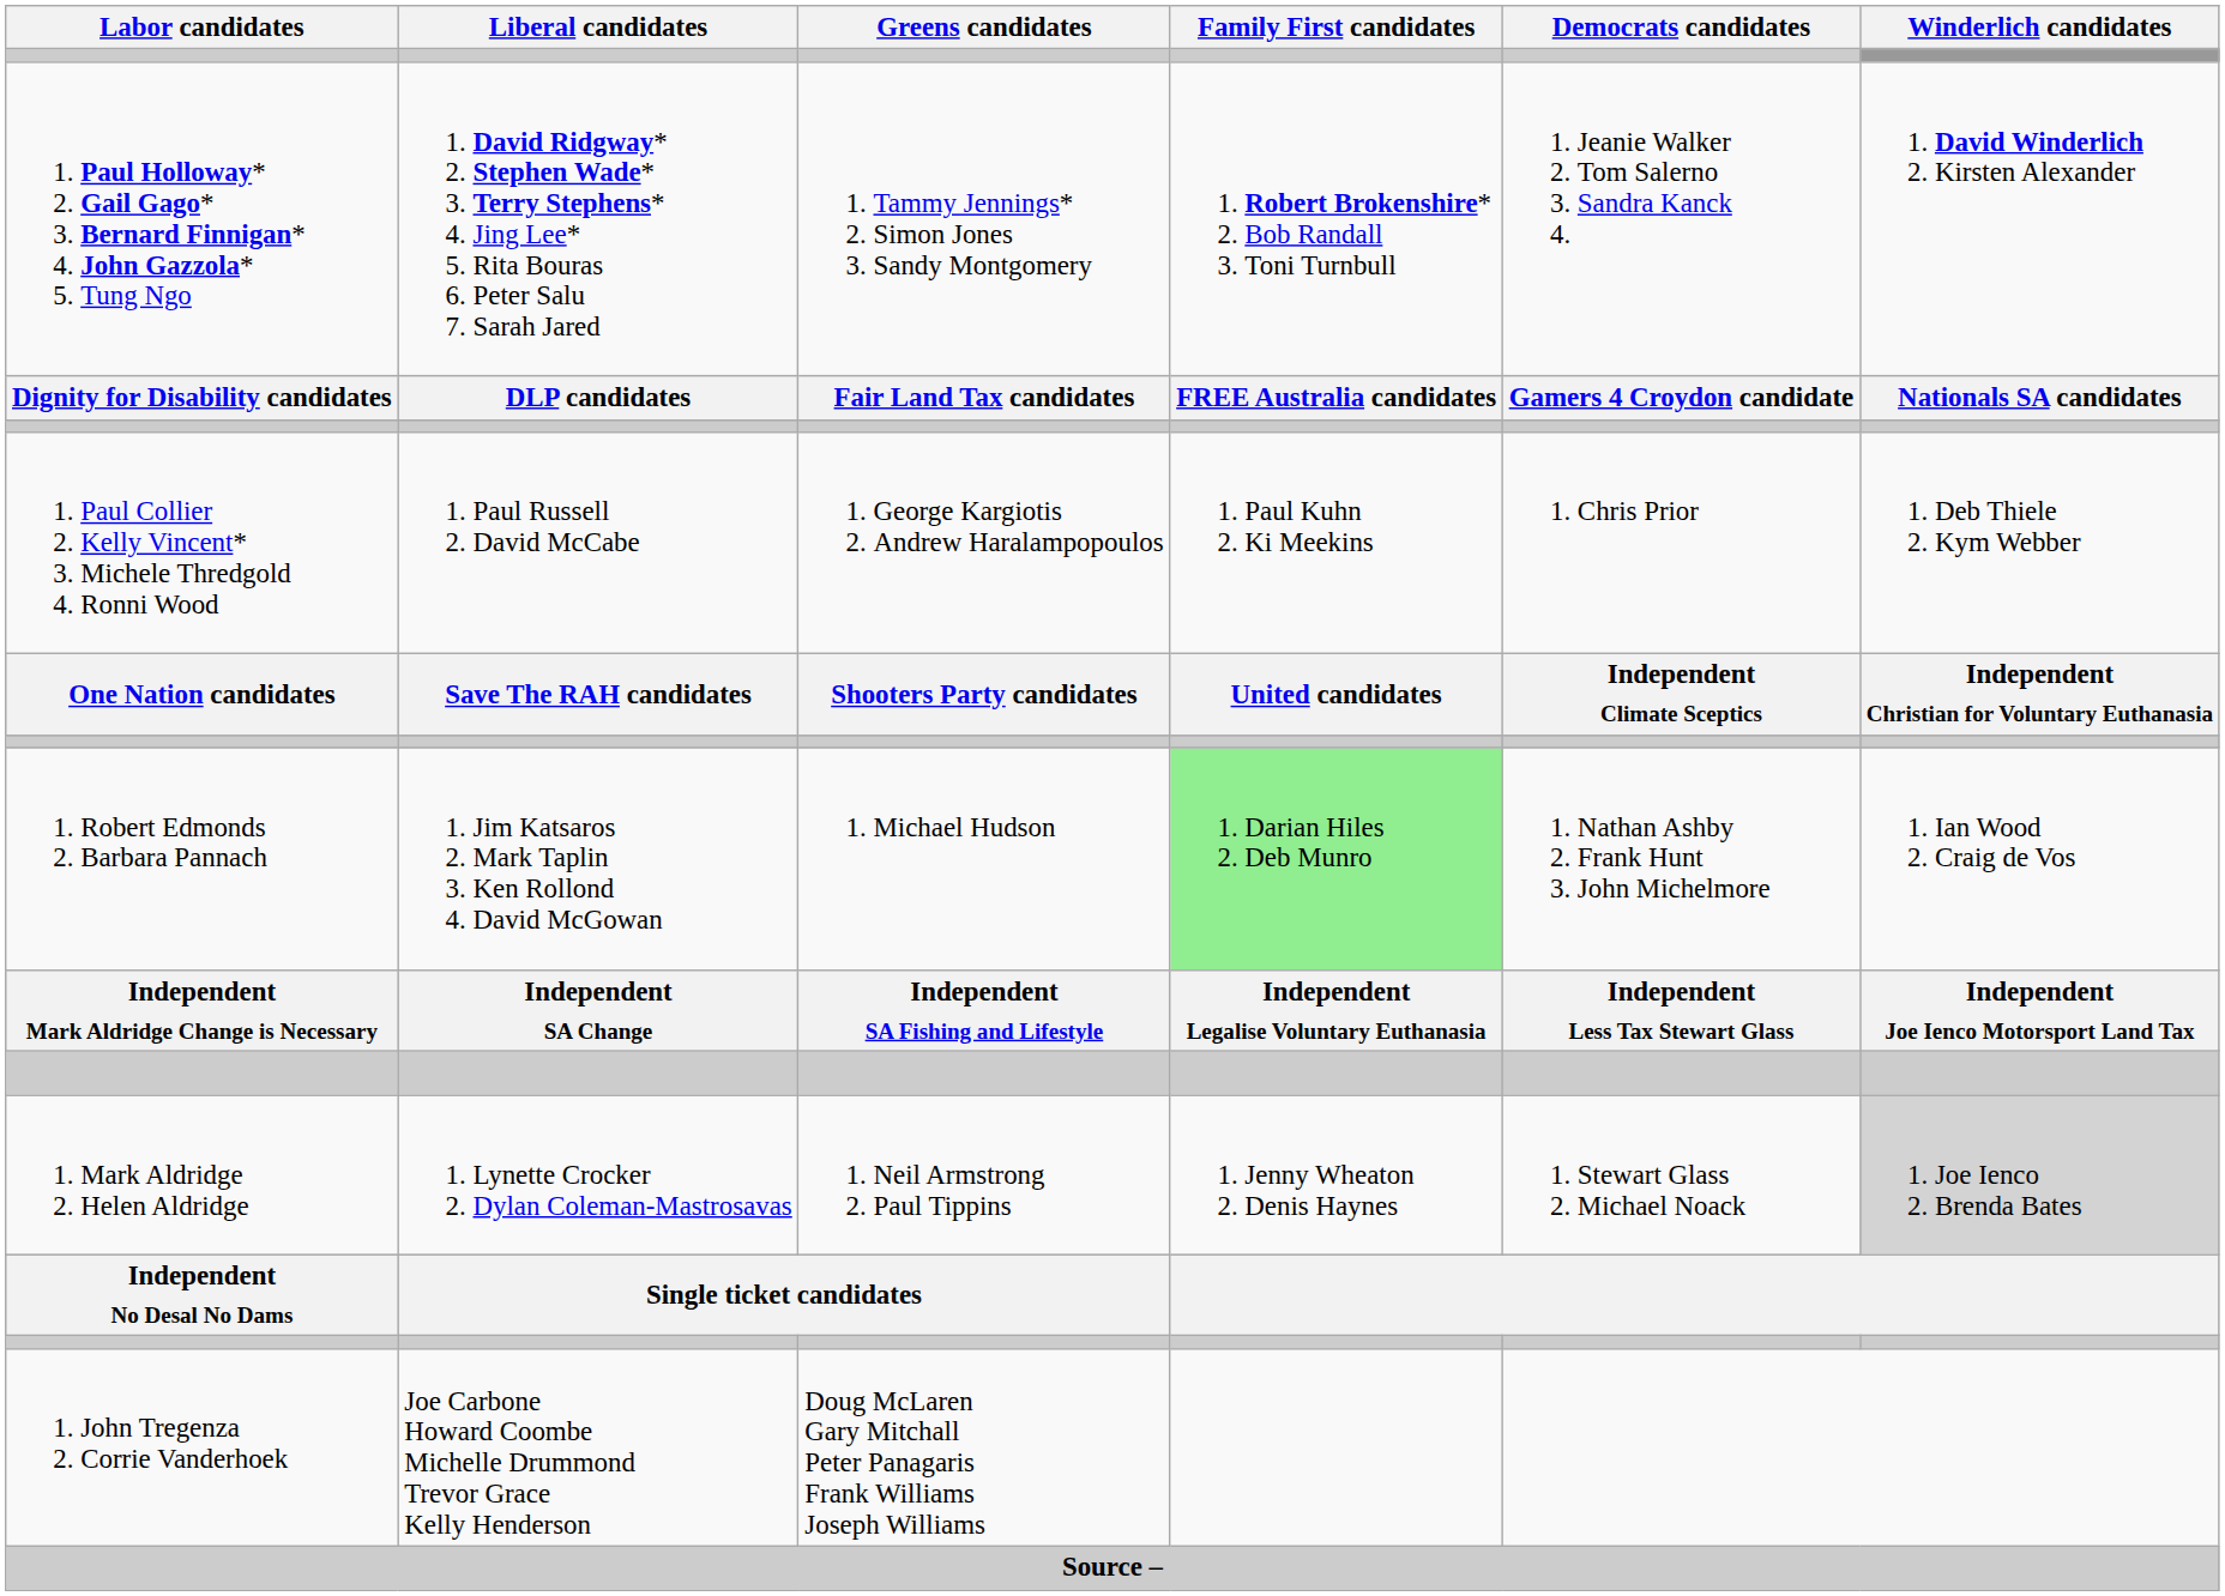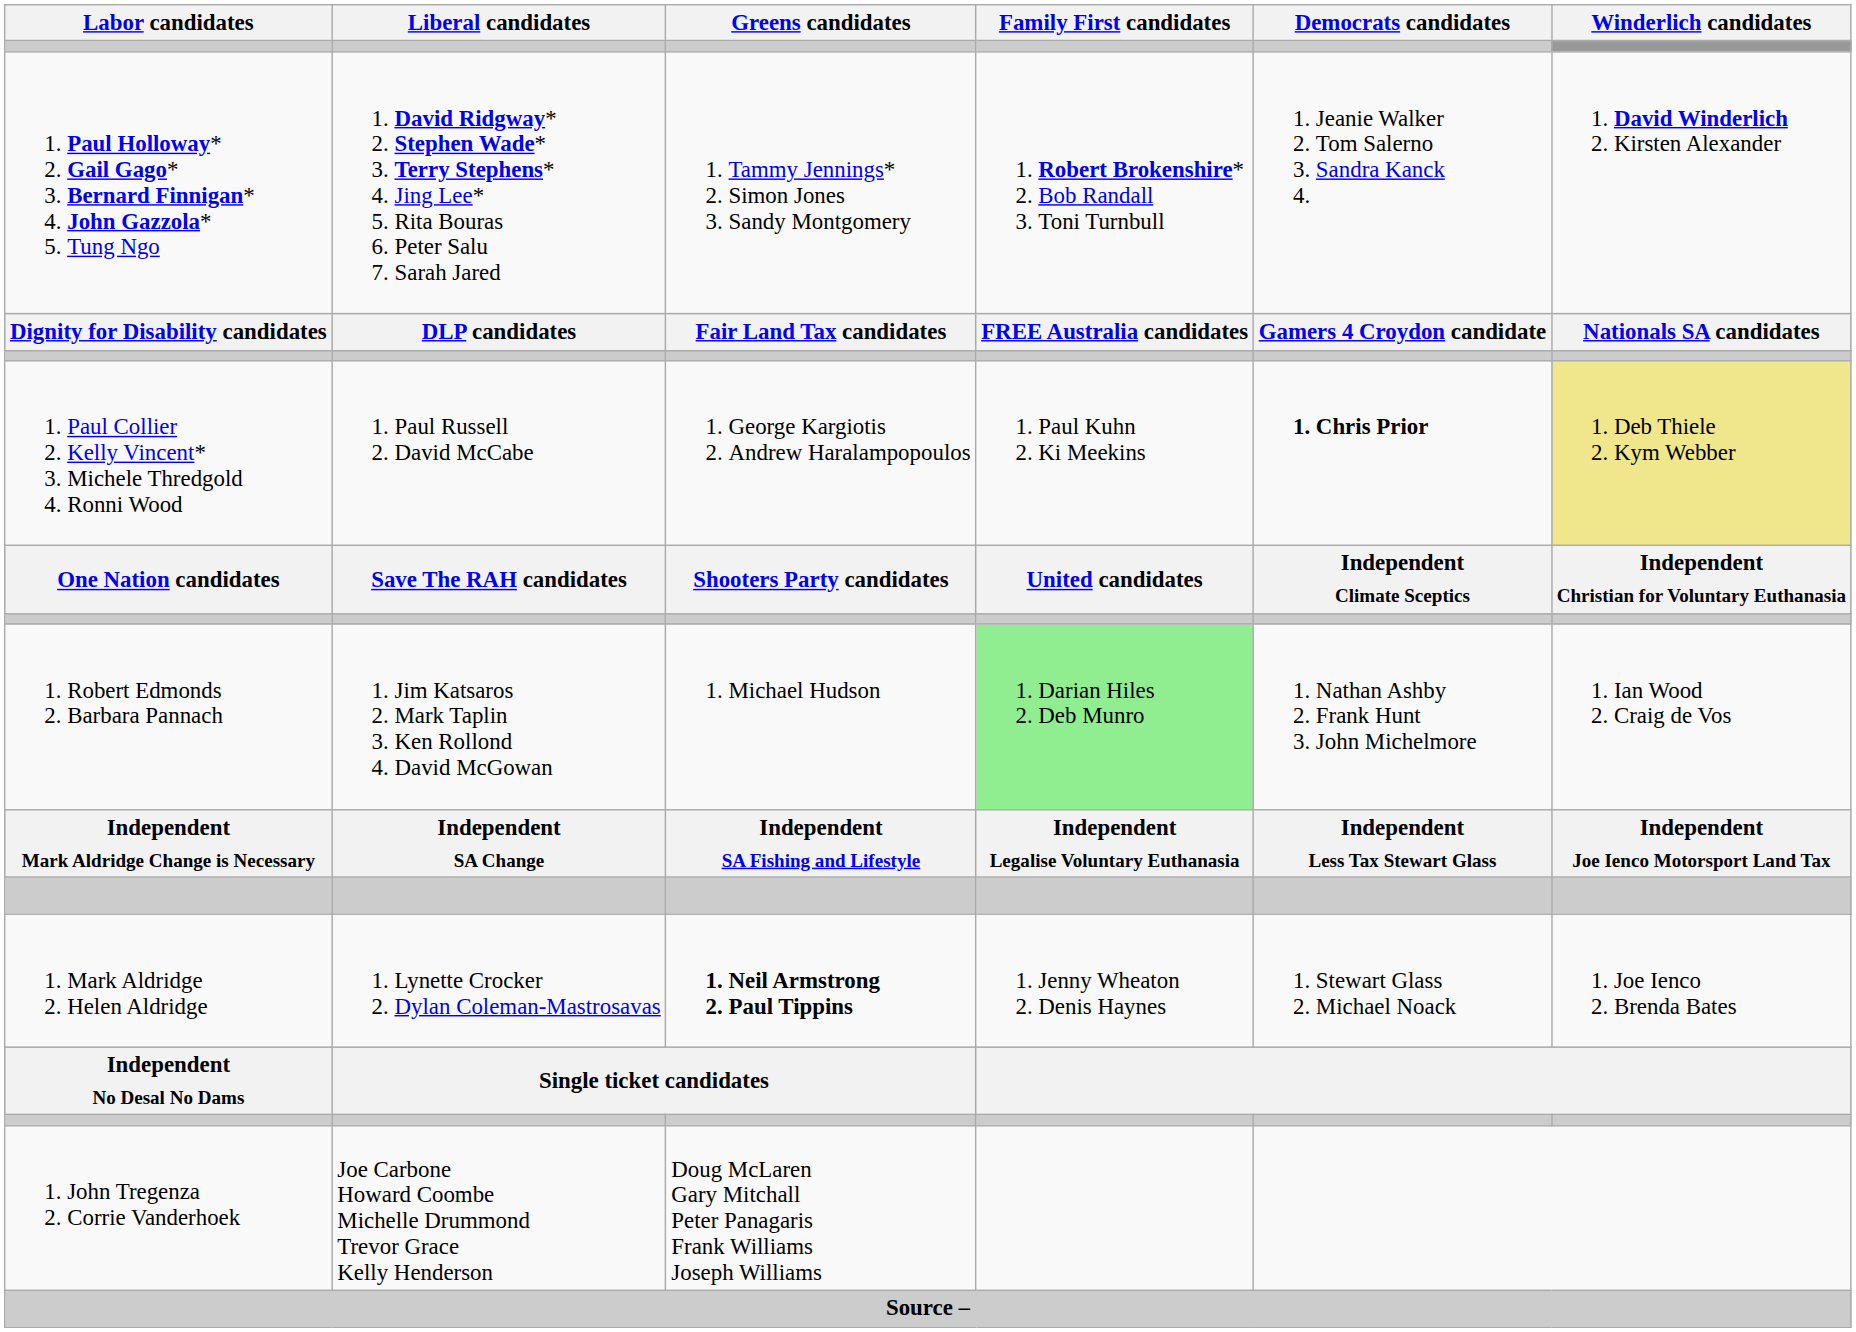Paul Collier Kelly Vincent* Michele Thredgold Ronni Wood | Democrats candidates: normal -> bold
Paul Collier Kelly Vincent* Michele Thredgold Ronni Wood | Winderlich candidates: no background -> khaki background
Mark Aldridge Helen Aldridge | Greens candidates: normal -> bold
Mark Aldridge Helen Aldridge | Winderlich candidates: lightgrey background -> no background
